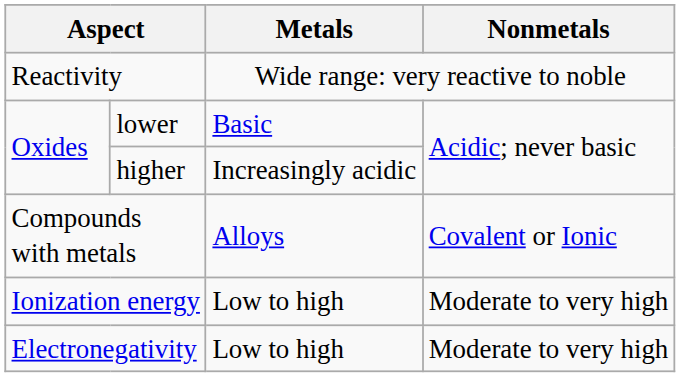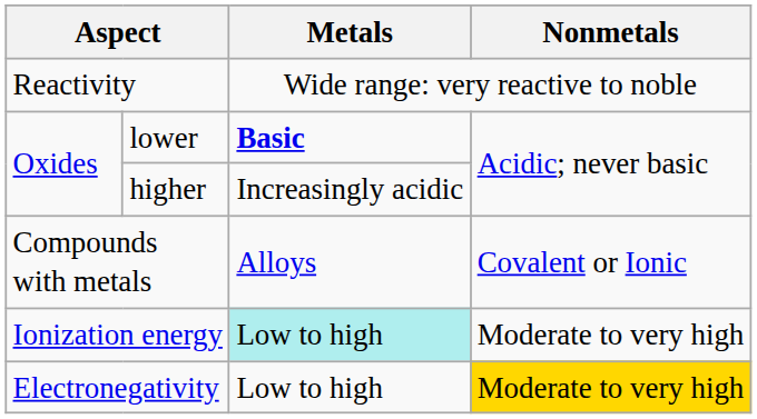lower | Metals: normal -> bold
Ionization energy | Metals: no background -> paleturquoise background
Electronegativity | Nonmetals: no background -> gold background
